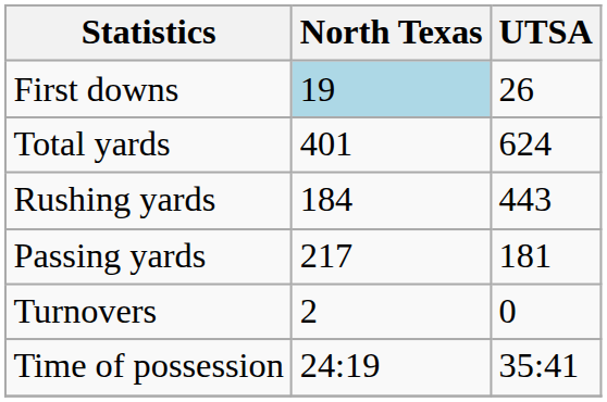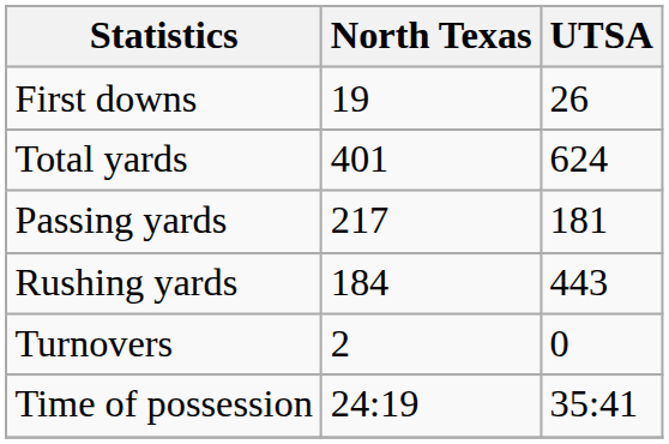First downs | North Texas: lightblue background -> no background
rows swapped: Rushing yards <-> Passing yards
